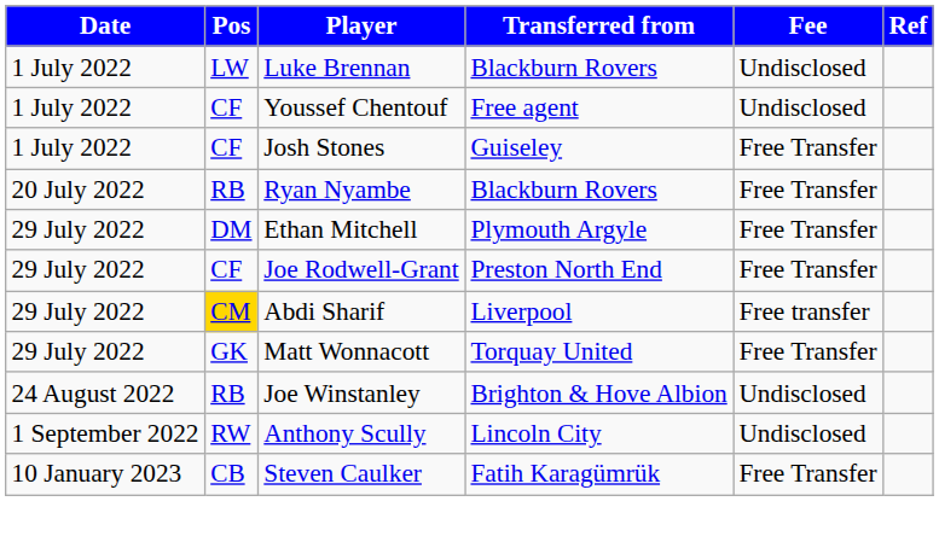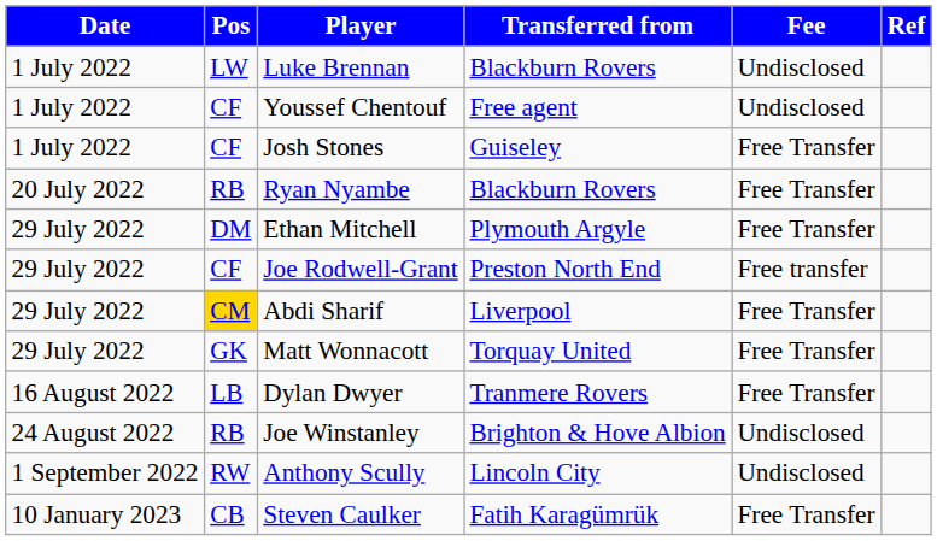Joe Rodwell-Grant | Fee: Free Transfer -> Free transfer
Abdi Sharif | Fee: Free transfer -> Free Transfer
+ row: 16 August 2022 | LB | Dylan Dwyer | Tranmere Rovers | Free Transfer
